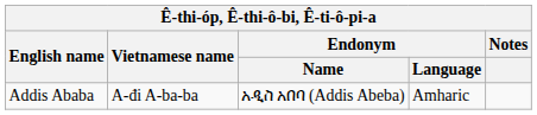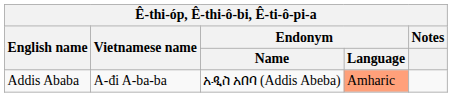Addis Ababa | Endonym / Language: no background -> lightsalmon background
